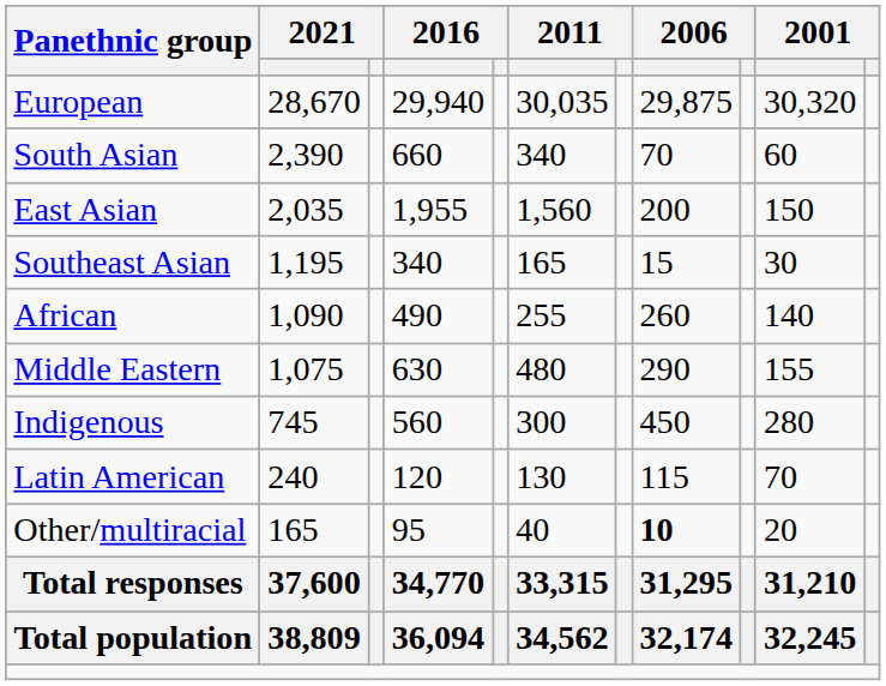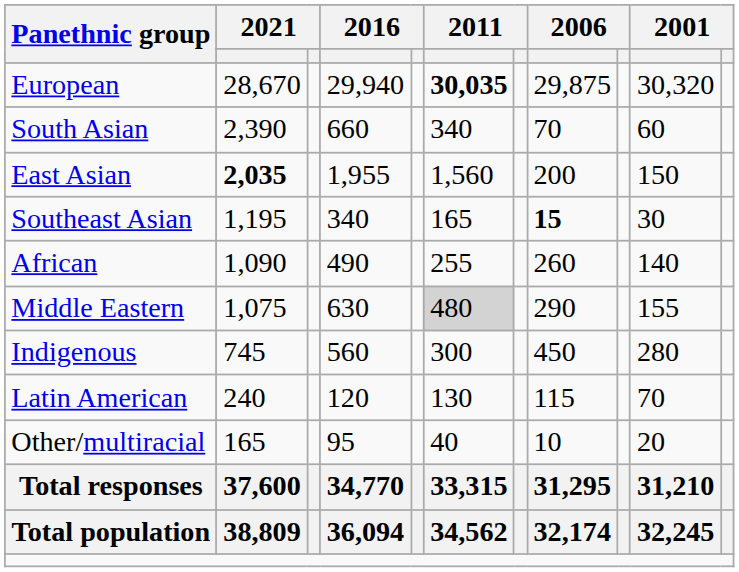European | column 6: normal -> bold
East Asian | column 2: normal -> bold
Southeast Asian | column 8: normal -> bold
Middle Eastern | column 6: no background -> lightgrey background
Other/multiracial | column 8: bold -> normal
